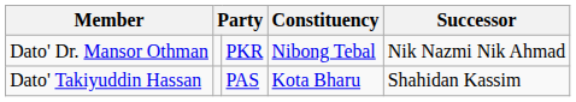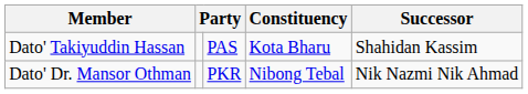rows swapped: Dato' Takiyuddin Hassan <-> Dato' Dr. Mansor Othman
